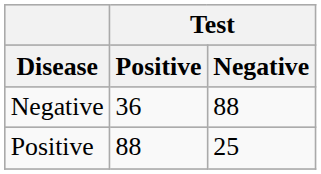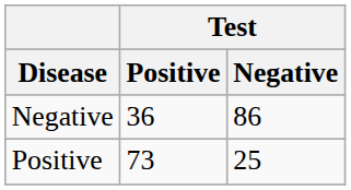row 3 | Test / Negative: 88 -> 86
row 4 | Test / Positive: 88 -> 73
